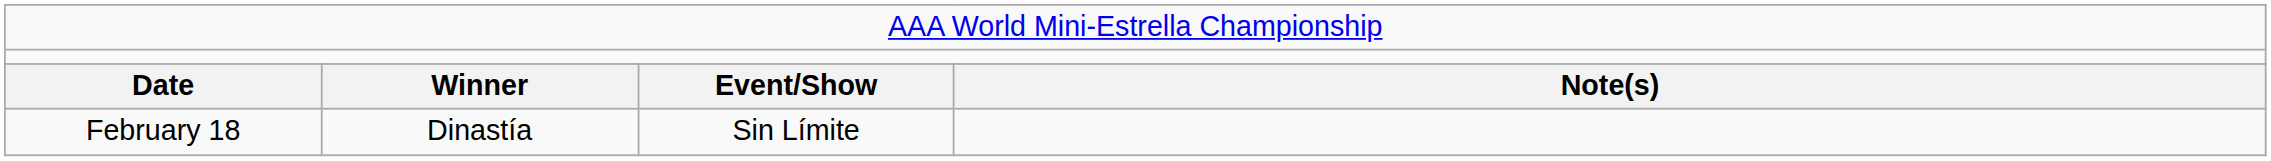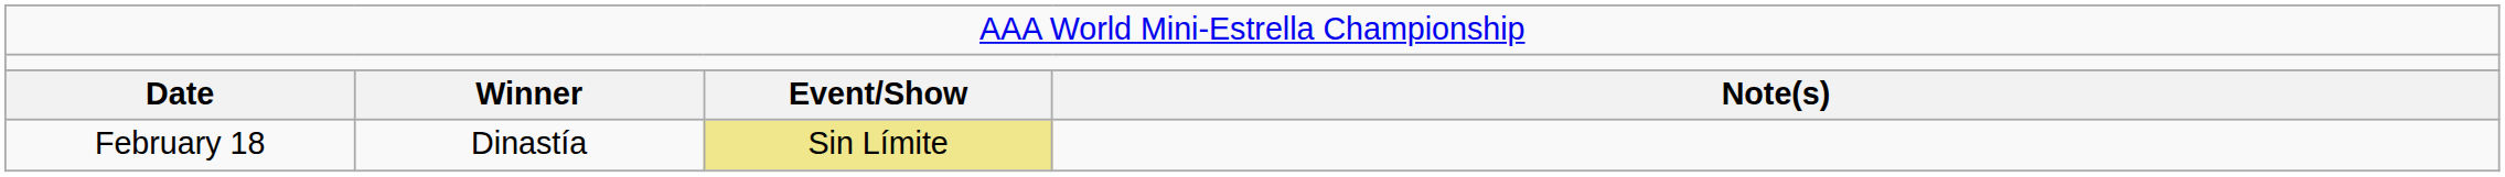February 18 | column 3: no background -> khaki background
